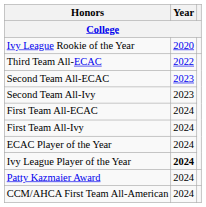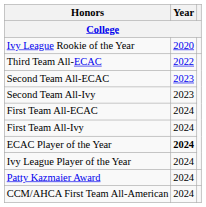ECAC Player of the Year | Year: normal -> bold
Ivy League Player of the Year | Year: bold -> normal
